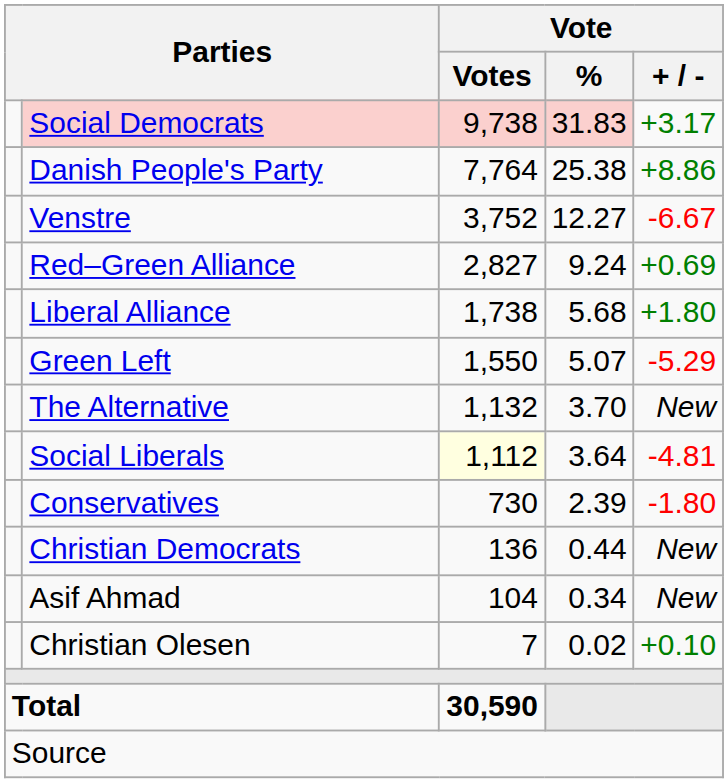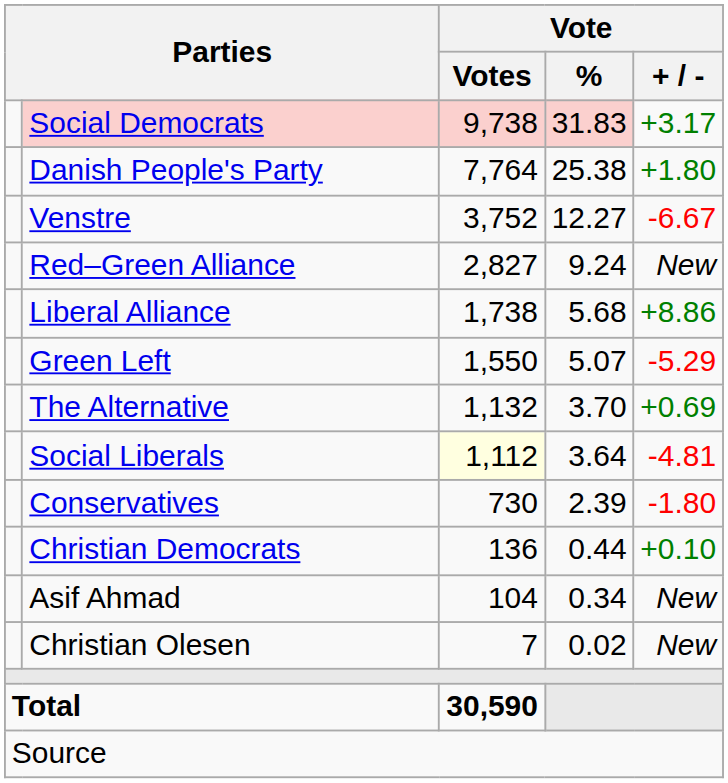Danish People's Party | Vote / + / -: +8.86 -> +1.80
Red–Green Alliance | Vote / + / -: +0.69 -> New
Liberal Alliance | Vote / + / -: +1.80 -> +8.86
The Alternative | Vote / + / -: New -> +0.69
Christian Democrats | Vote / + / -: New -> +0.10
Christian Olesen | Vote / + / -: +0.10 -> New
